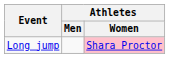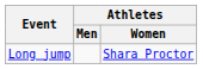Long jump | Athletes / Women: pink background -> no background
